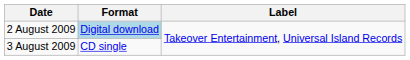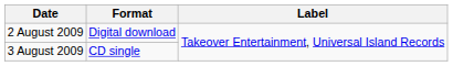2 August 2009 | Format: lightblue background -> no background
